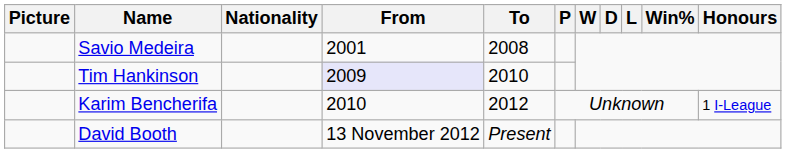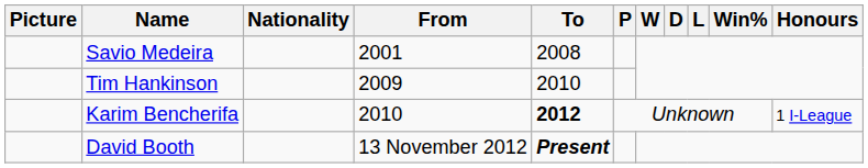Tim Hankinson | From: lavender background -> no background
Karim Bencherifa | To: normal -> bold
David Booth | To: normal -> bold
